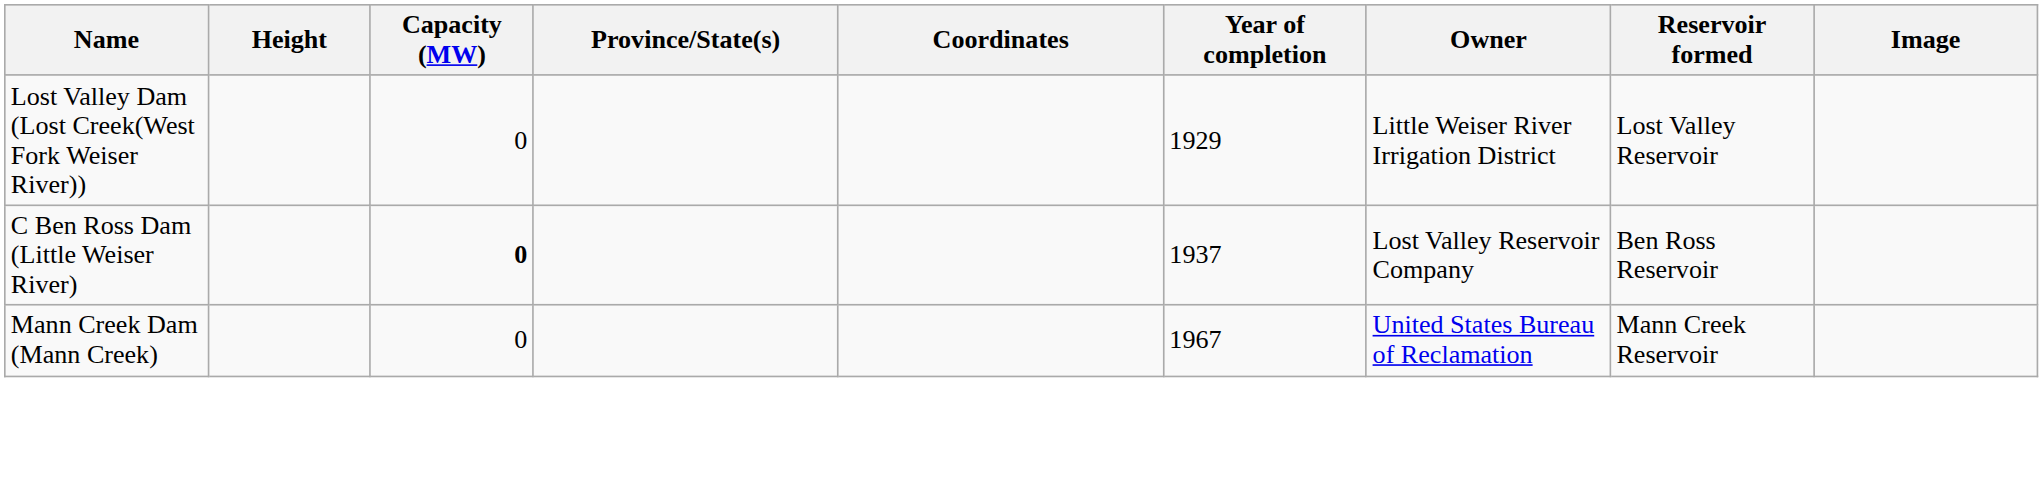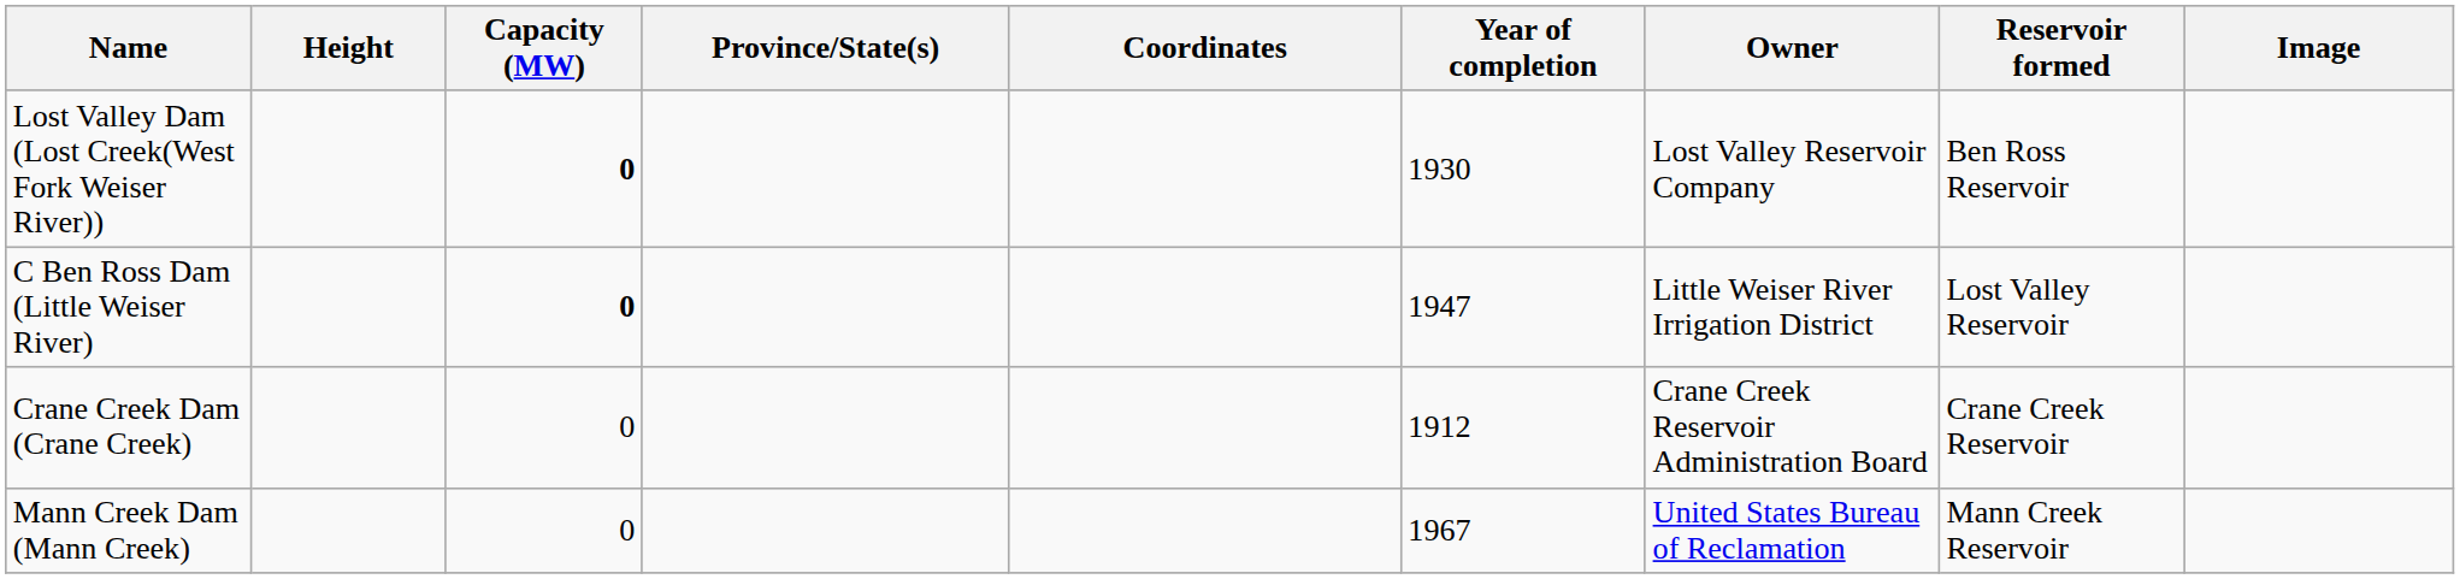Lost Valley Dam (Lost Creek(West Fork Weiser River)) | Capacity (MW): normal -> bold
Lost Valley Dam (Lost Creek(West Fork Weiser River)) | Year of completion: 1929 -> 1930
Lost Valley Dam (Lost Creek(West Fork Weiser River)) | Owner: Little Weiser River Irrigation District -> Lost Valley Reservoir Company
Lost Valley Dam (Lost Creek(West Fork Weiser River)) | Reservoir formed: Lost Valley Reservoir -> Ben Ross Reservoir
C Ben Ross Dam (Little Weiser River) | Year of completion: 1937 -> 1947
C Ben Ross Dam (Little Weiser River) | Owner: Lost Valley Reservoir Company -> Little Weiser River Irrigation District
C Ben Ross Dam (Little Weiser River) | Reservoir formed: Ben Ross Reservoir -> Lost Valley Reservoir
+ row: Crane Creek Dam (Crane Creek) | 0 | 1912 | Crane Creek Reservoir Administration Board | Crane Creek Reservoir
